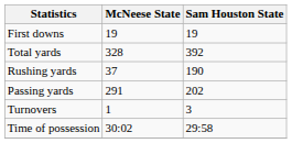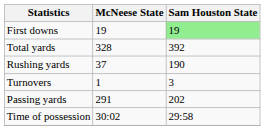First downs | Sam Houston State: no background -> lightgreen background
rows swapped: Passing yards <-> Turnovers
